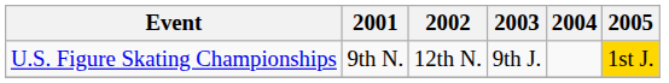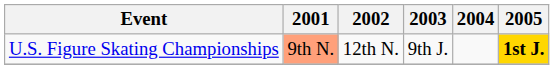U.S. Figure Skating Championships | 2001: no background -> lightsalmon background
U.S. Figure Skating Championships | 2005: normal -> bold
